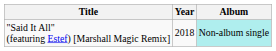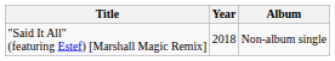row 2 | Album: paleturquoise background -> no background
